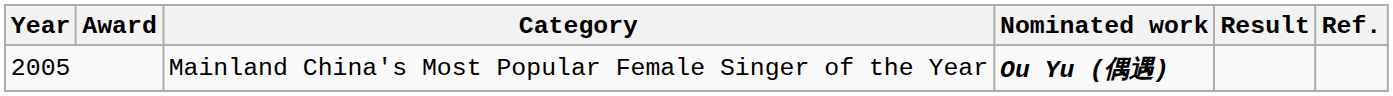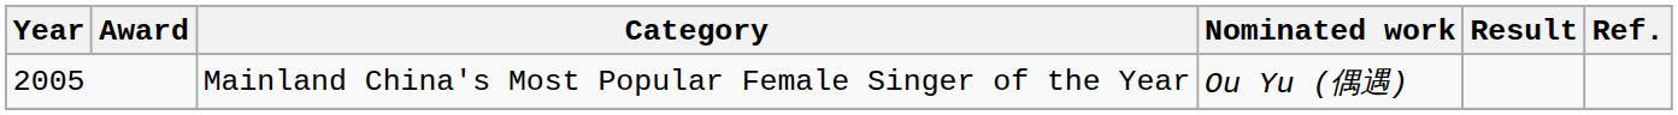Mainland China's Most Popular Female Singer of the Year | Nominated work: bold -> normal
